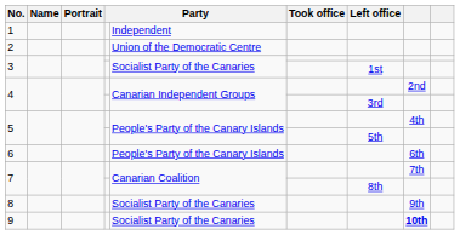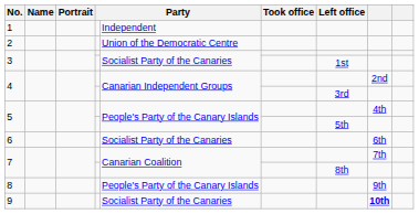6 | column 5: People's Party of the Canary Islands -> Socialist Party of the Canaries
8 | column 5: Socialist Party of the Canaries -> People's Party of the Canary Islands
